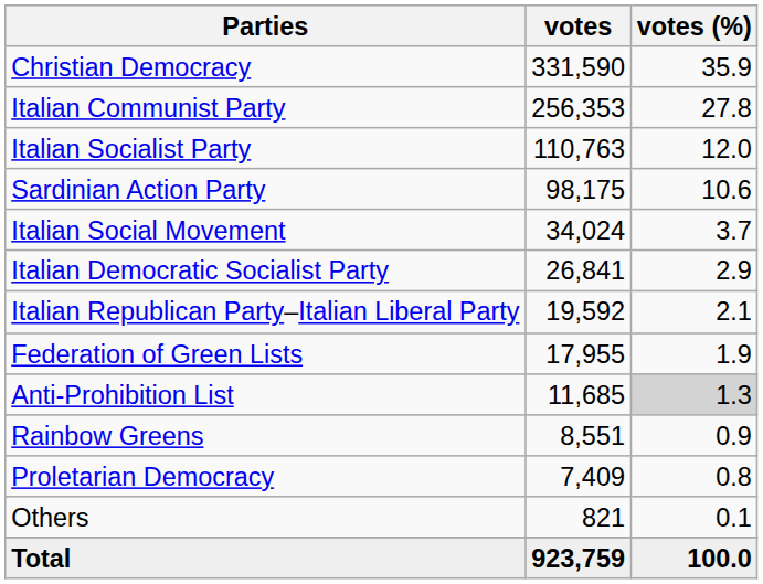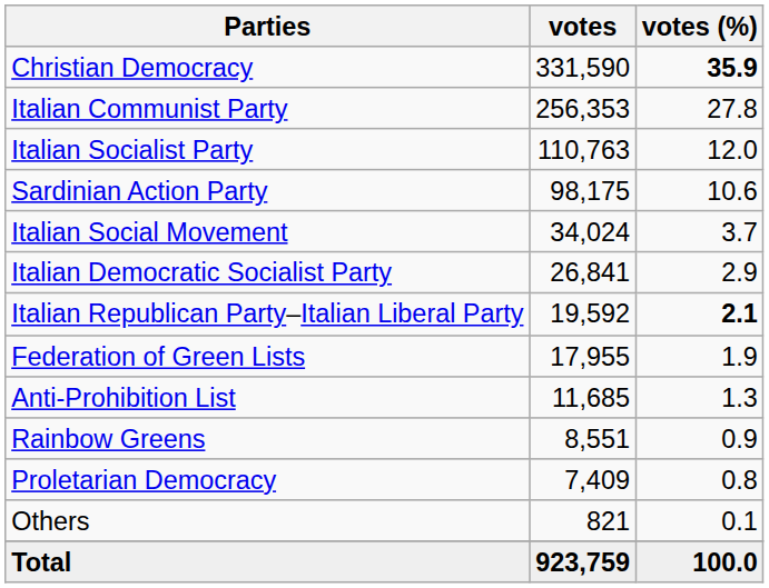Christian Democracy | votes (%): normal -> bold
Italian Republican Party–Italian Liberal Party | votes (%): normal -> bold
Anti-Prohibition List | votes (%): lightgrey background -> no background
